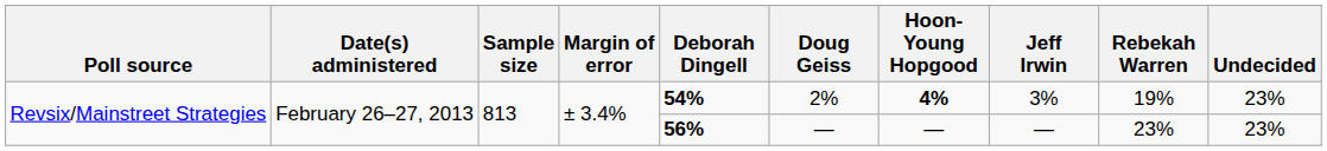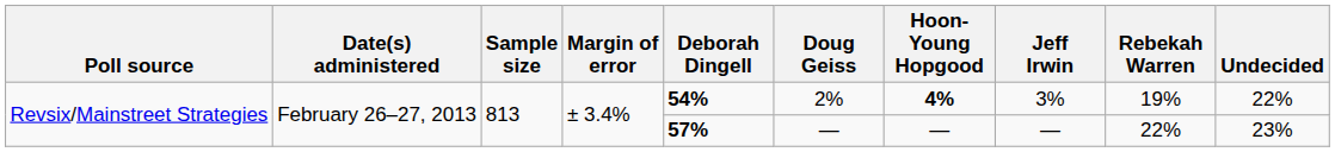row 2 | Undecided: 23% -> 22%
row 3 | Deborah Dingell: 56% -> 57%
row 3 | Rebekah Warren: 23% -> 22%
